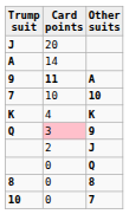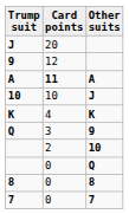row 3 | Trump suit: A -> 9
row 3 | Card points: 14 -> 12
row 4 | Trump suit: 9 -> A
row 5 | Trump suit: 7 -> 10
row 5 | Other suits: 10 -> J
row 7 | Card points: pink background -> no background
row 8 | Other suits: J -> 10
row 11 | Trump suit: 10 -> 7
